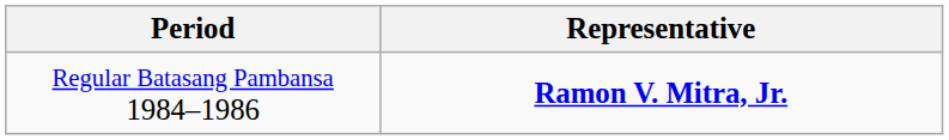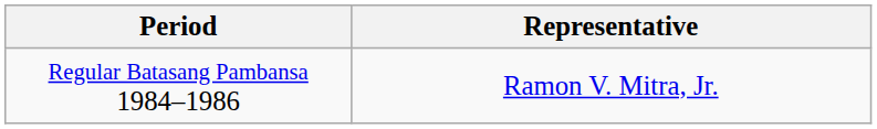Regular Batasang Pambansa 1984–1986 | Representative: bold -> normal
